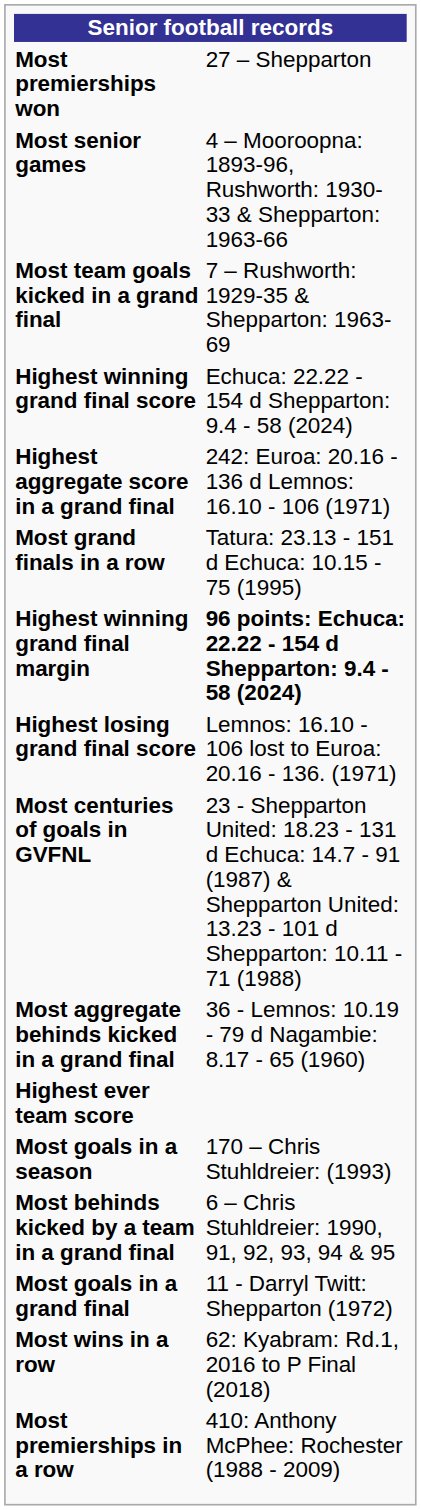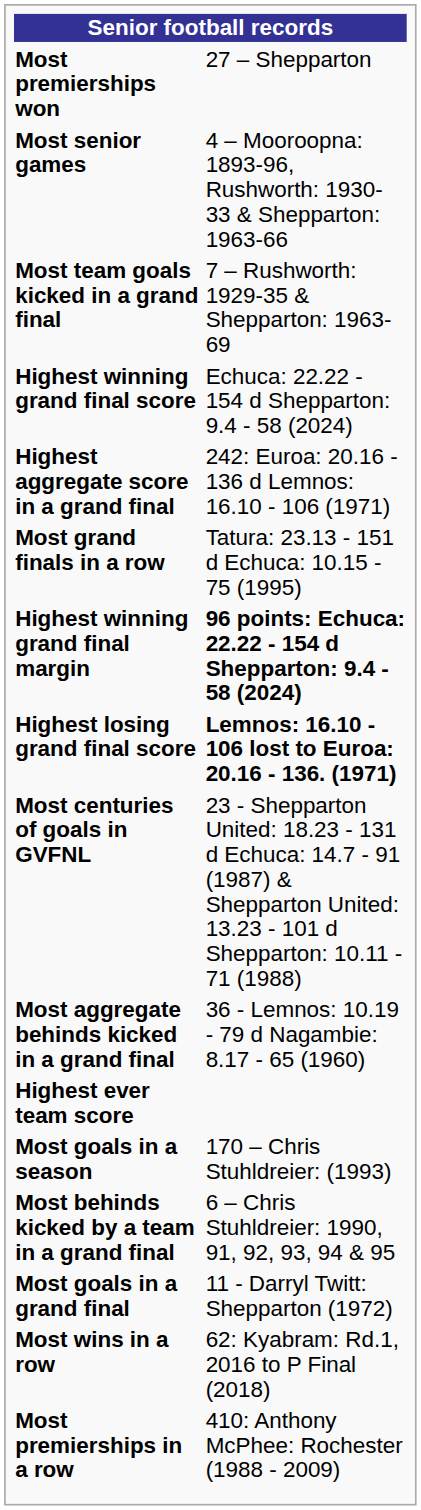row 9 | column 2: normal -> bold
